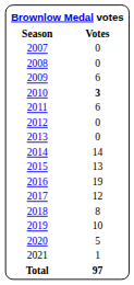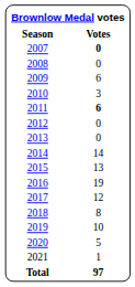2007 | Votes: normal -> bold
2010 | Votes: bold -> normal
2011 | Votes: normal -> bold
